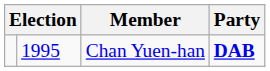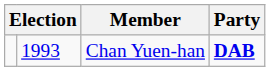Chan Yuen-han | column 2: 1995 -> 1993
